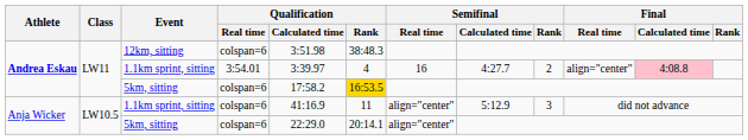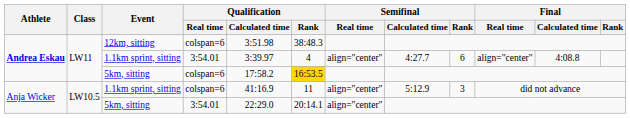Andrea Eskau / 1.1km sprint, sitting | Semifinal / Real time: 16 -> align="center"
Andrea Eskau / 1.1km sprint, sitting | Semifinal / Rank: 2 -> 6
Andrea Eskau / 1.1km sprint, sitting | Final / Calculated time: pink background -> no background
Anja Wicker / 5km, sitting | Qualification / Real time: colspan=6 -> 3:54.01
